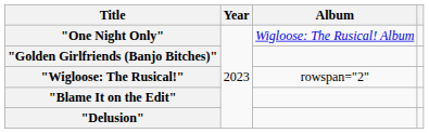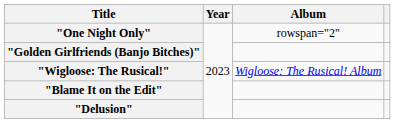"One Night Only" | Album: Wigloose: The Rusical! Album -> rowspan="2"
"Wigloose: The Rusical!" | Album: rowspan="2" -> Wigloose: The Rusical! Album
